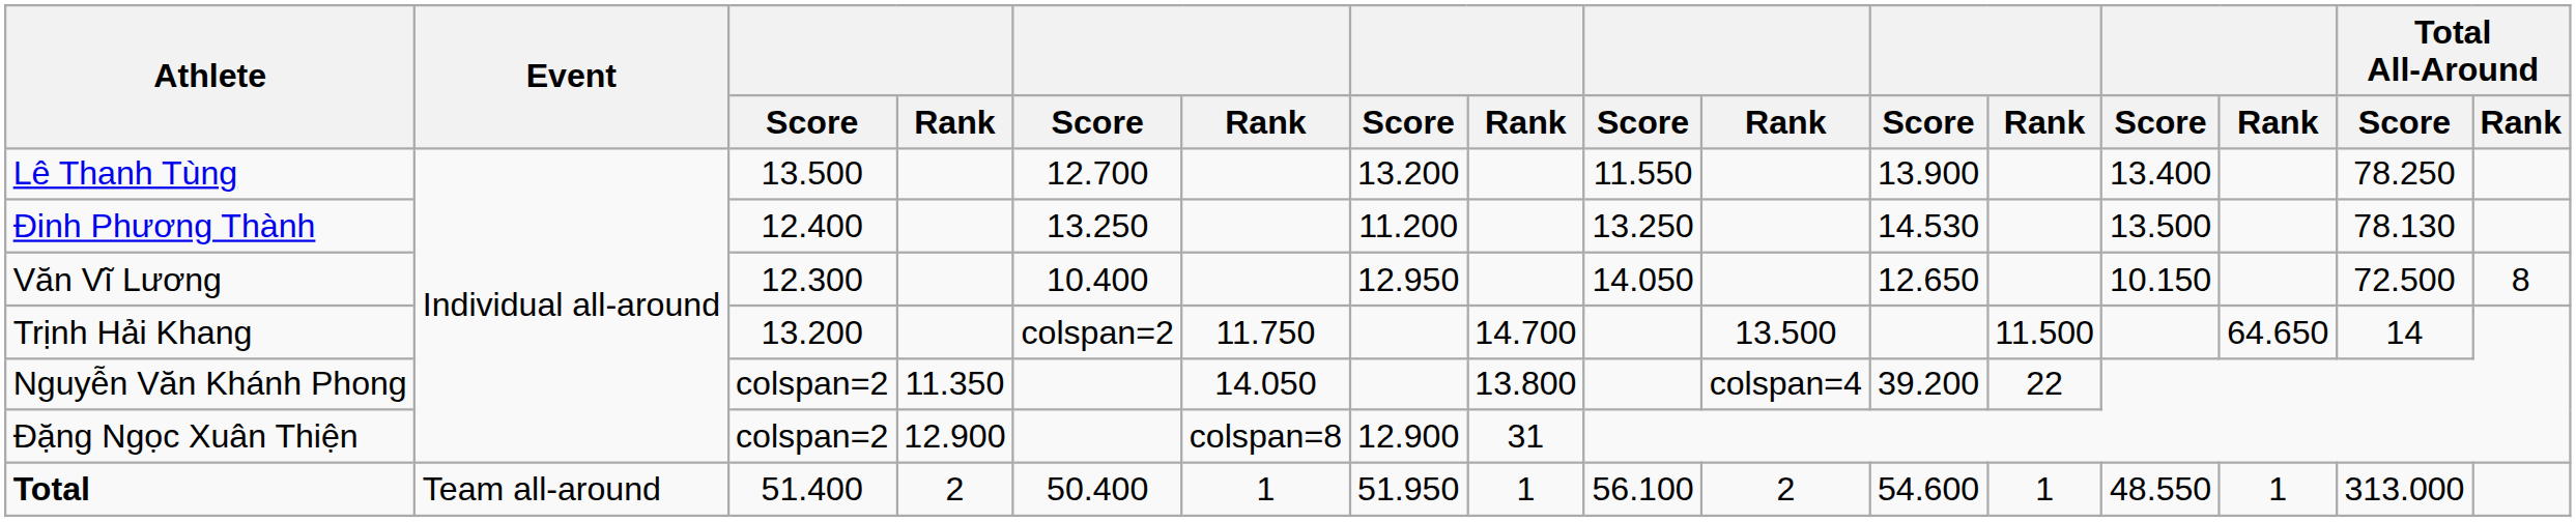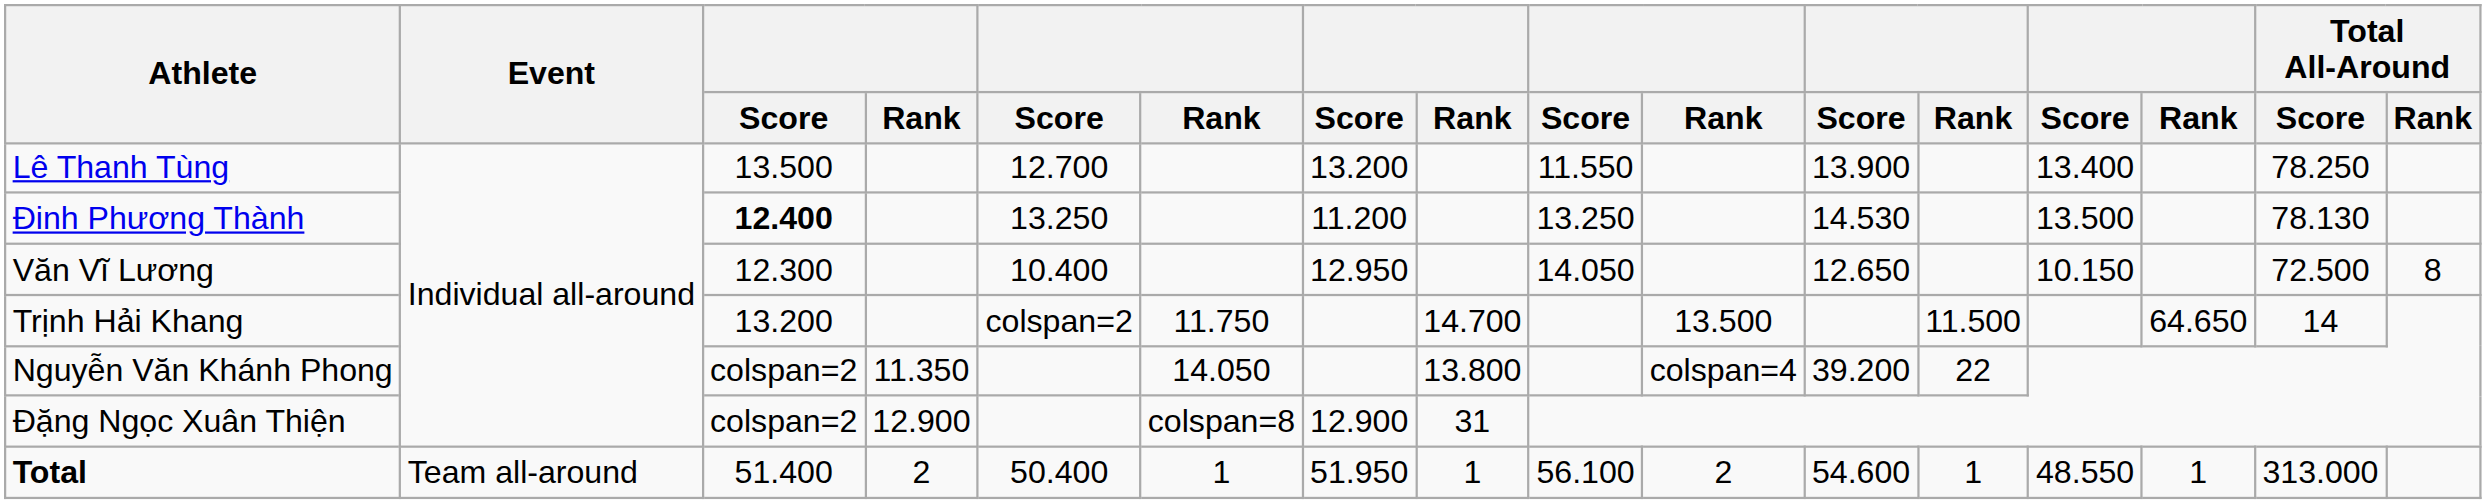row 4 | column 3: normal -> bold
